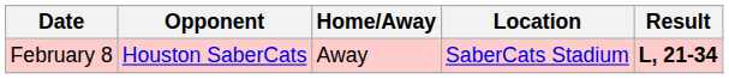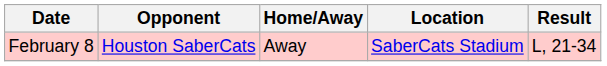February 8 | Result: bold -> normal
